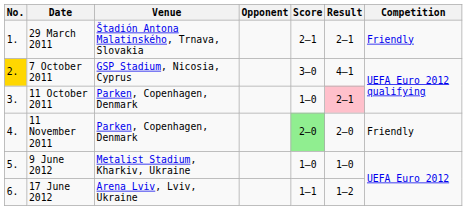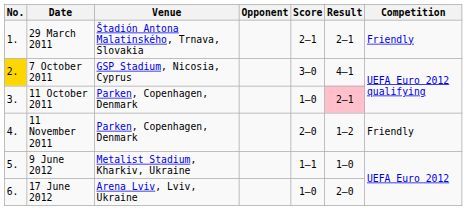11 November 2011 | Score: lightgreen background -> no background
11 November 2011 | Result: 2–0 -> 1–2
9 June 2012 | Score: 1–0 -> 1–1
17 June 2012 | Score: 1–1 -> 1–0
17 June 2012 | Result: 1–2 -> 2–0
